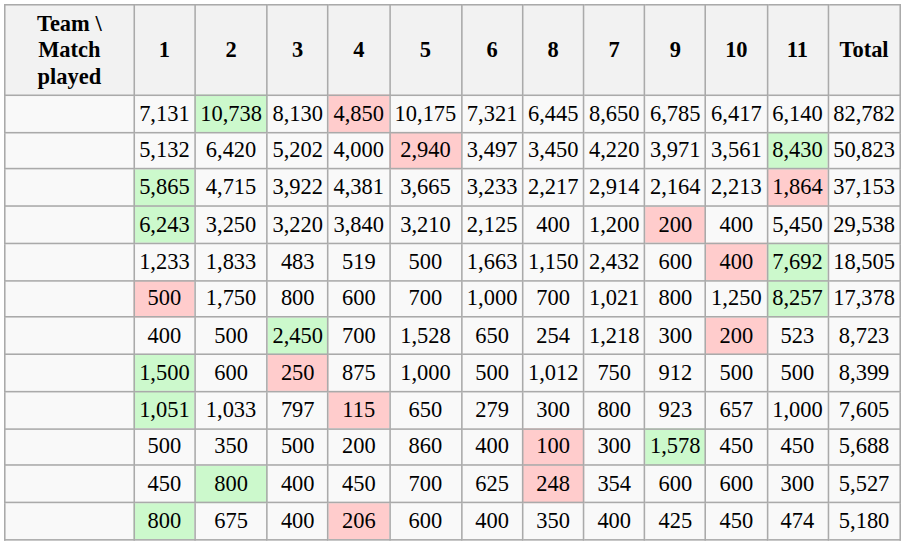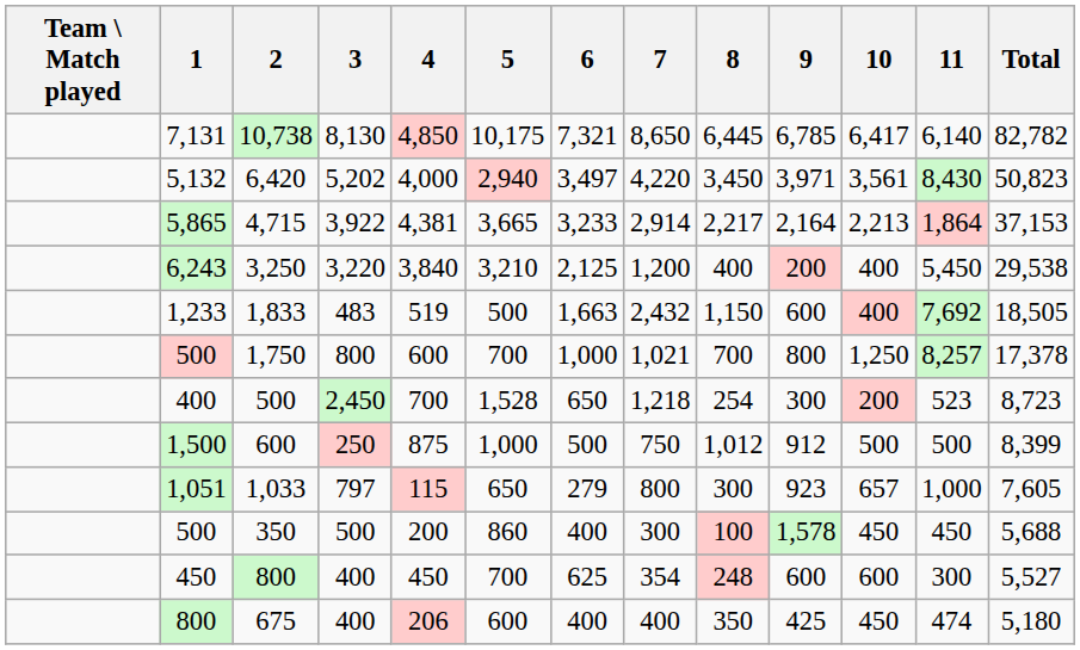columns swapped: 7 <-> 8
